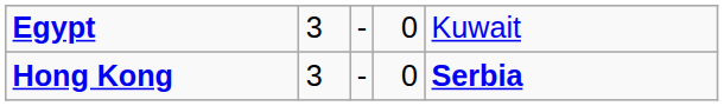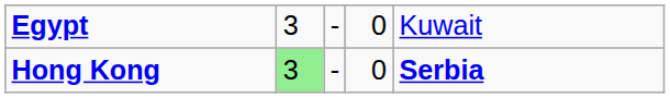Hong Kong | column 2: no background -> lightgreen background
